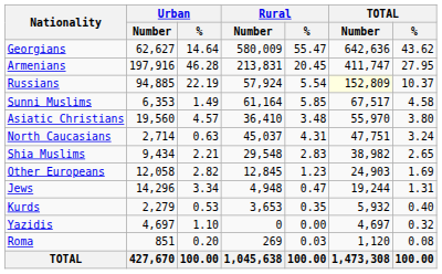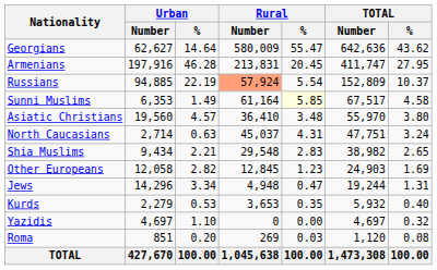Russians | Rural / Number: no background -> lightsalmon background
Russians | TOTAL / Number: lightyellow background -> no background
Sunni Muslims | Rural / %: no background -> lightyellow background
